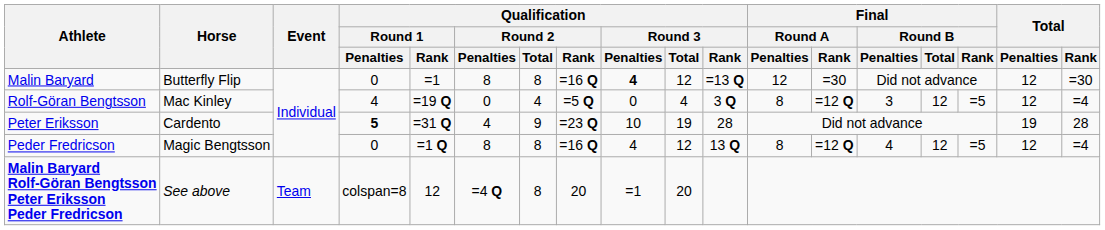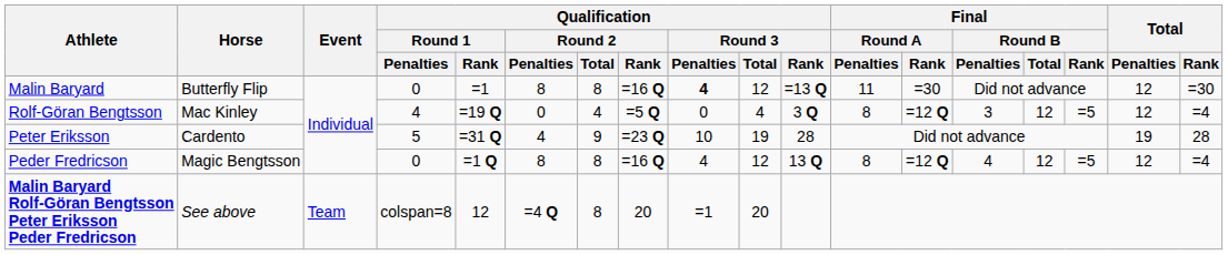Malin Baryard | Final / Round A / Penalties: 12 -> 11
Peter Eriksson | Qualification / Round 1 / Penalties: bold -> normal
